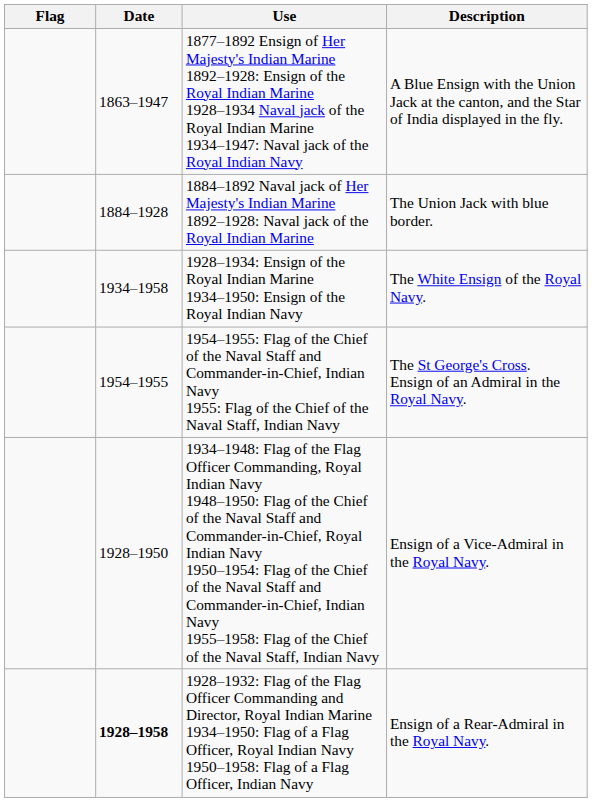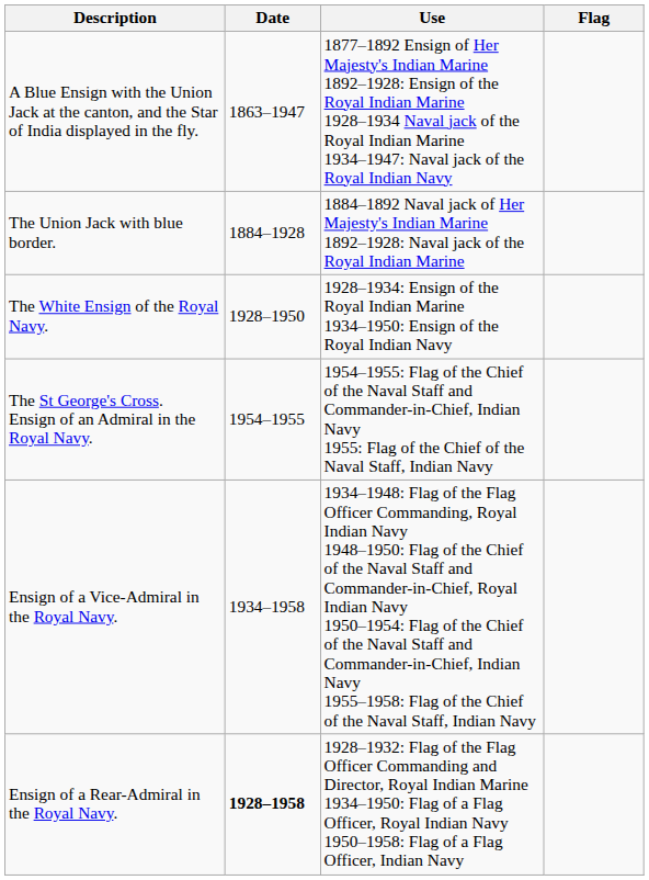columns swapped: Flag <-> Description
row 4 | Date: 1934–1958 -> 1928–1950
row 6 | Date: 1928–1950 -> 1934–1958
